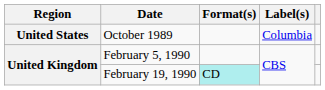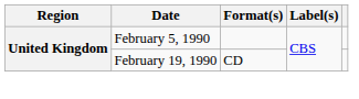- row: United States | October 1989 | Columbia
February 19, 1990 | Format(s): paleturquoise background -> no background
